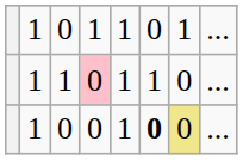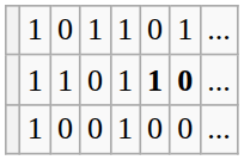row 2 | column 4: pink background -> no background
row 2 | column 6: normal -> bold
row 2 | column 7: normal -> bold
row 3 | column 6: bold -> normal
row 3 | column 7: khaki background -> no background
